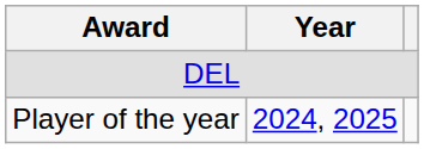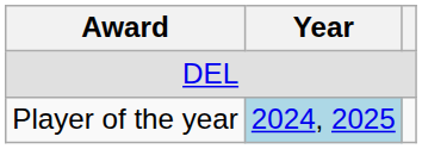Player of the year | Year: no background -> lightblue background
